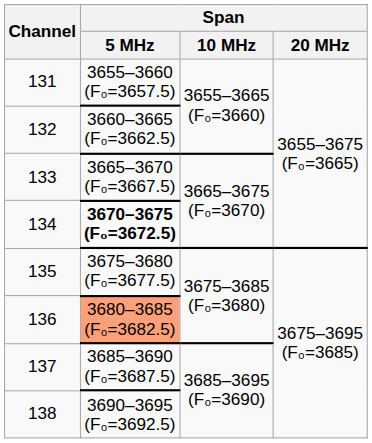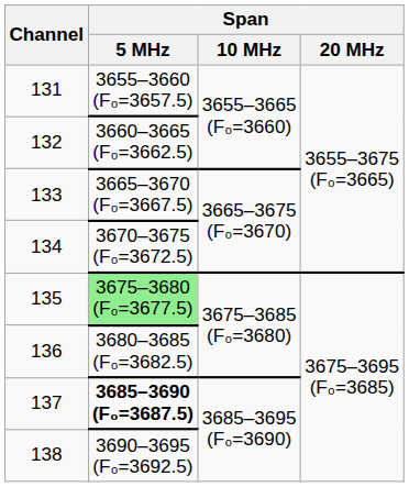134 | Span / 5 MHz: bold -> normal
135 | Span / 5 MHz: no background -> lightgreen background
136 | Span / 5 MHz: lightsalmon background -> no background
137 | Span / 5 MHz: normal -> bold
